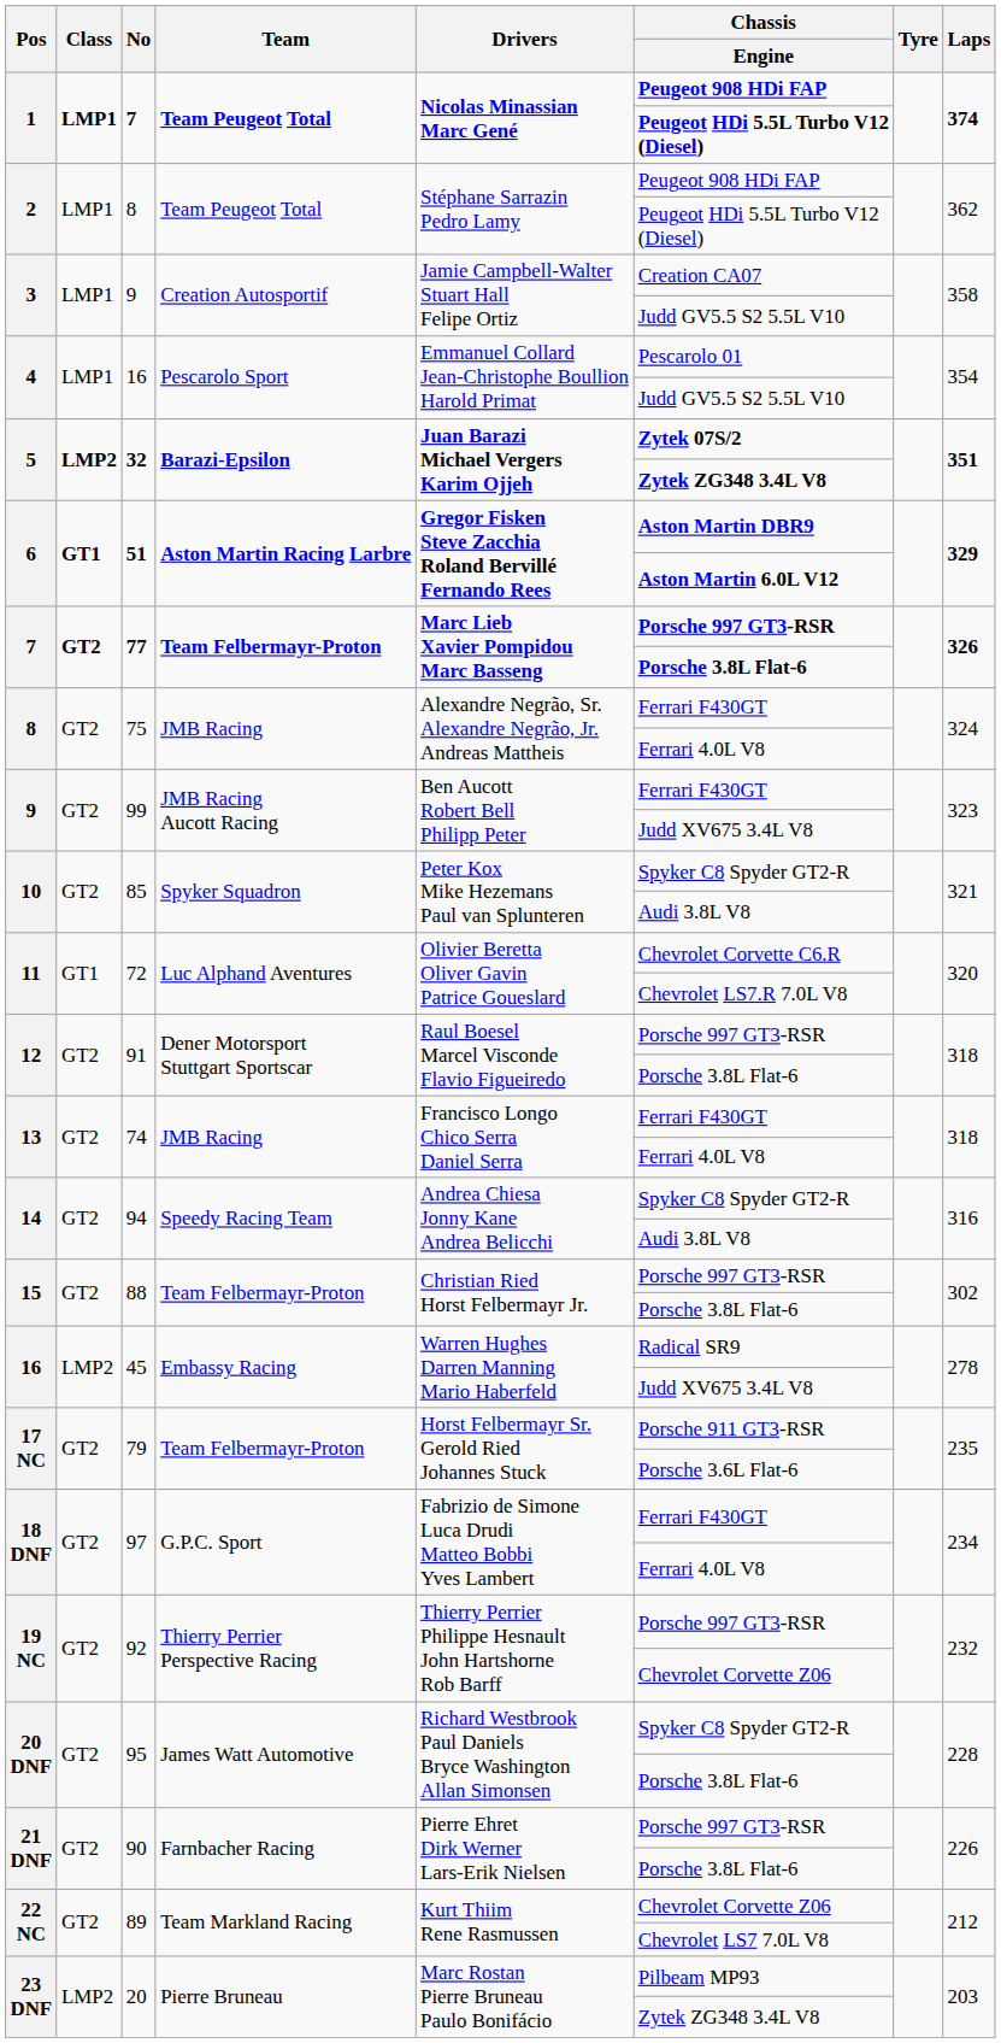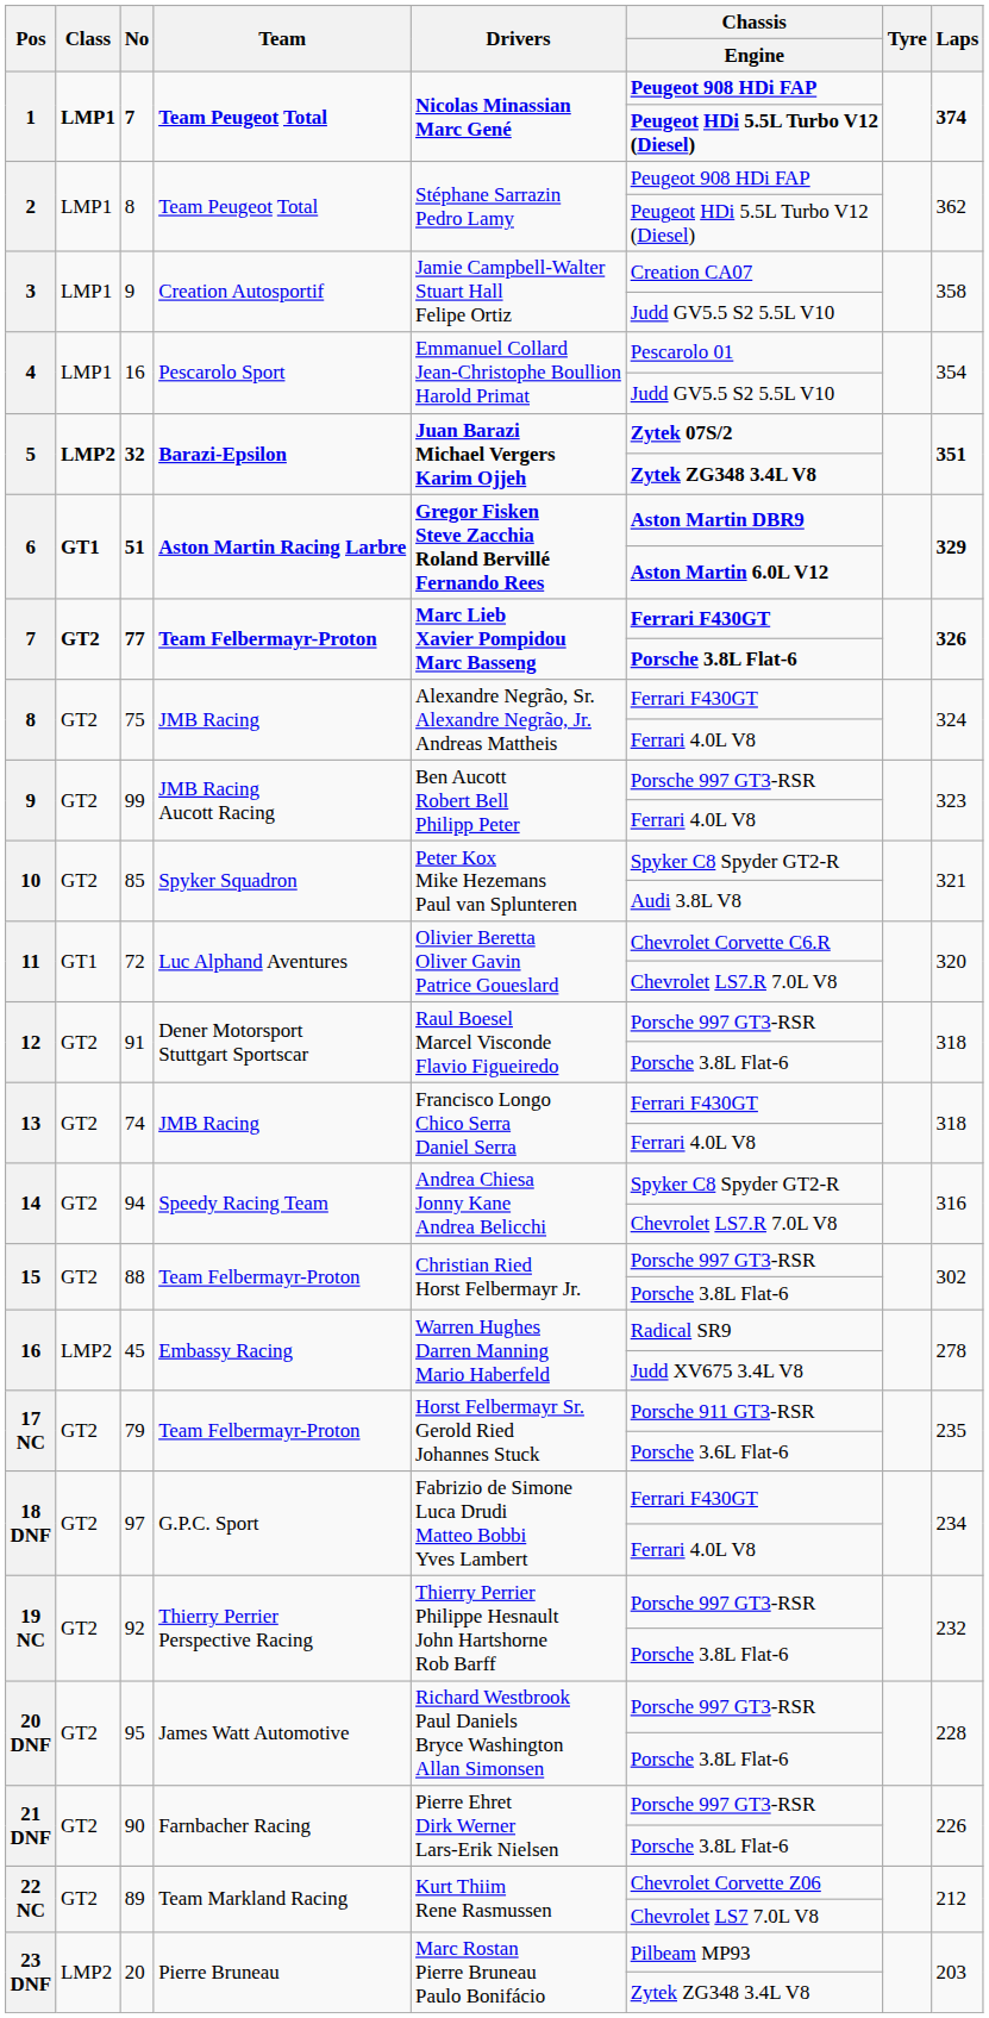row 15 | Chassis / Engine: Porsche 997 GT3-RSR -> Ferrari F430GT
row 19 | Chassis / Engine: Ferrari F430GT -> Porsche 997 GT3-RSR
row 20 | Chassis / Engine: Judd XV675 3.4L V8 -> Ferrari 4.0L V8
row 30 | Chassis / Engine: Audi 3.8L V8 -> Chevrolet LS7.R 7.0L V8
row 40 | Chassis / Engine: Chevrolet Corvette Z06 -> Porsche 3.8L Flat-6
row 41 | Chassis / Engine: Spyker C8 Spyder GT2-R -> Porsche 997 GT3-RSR
